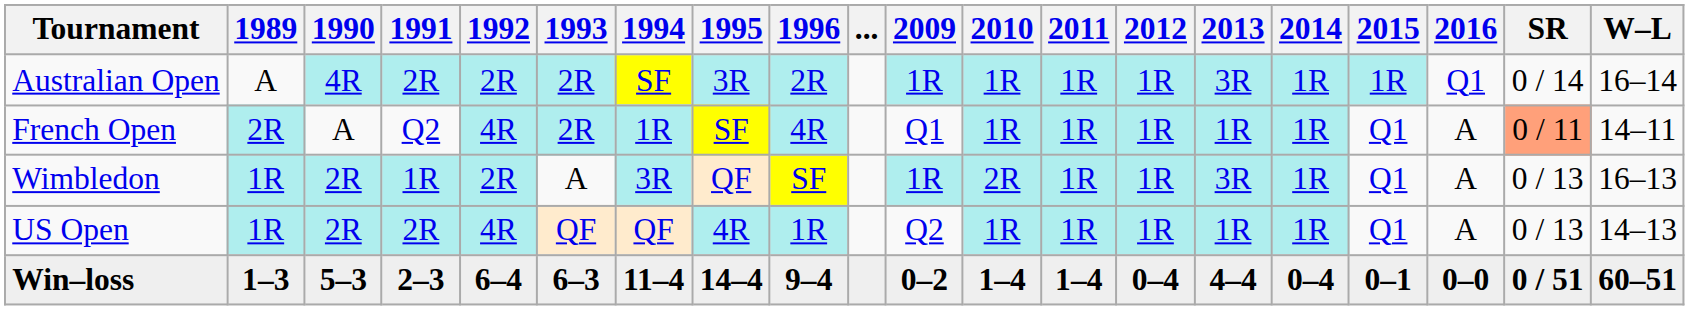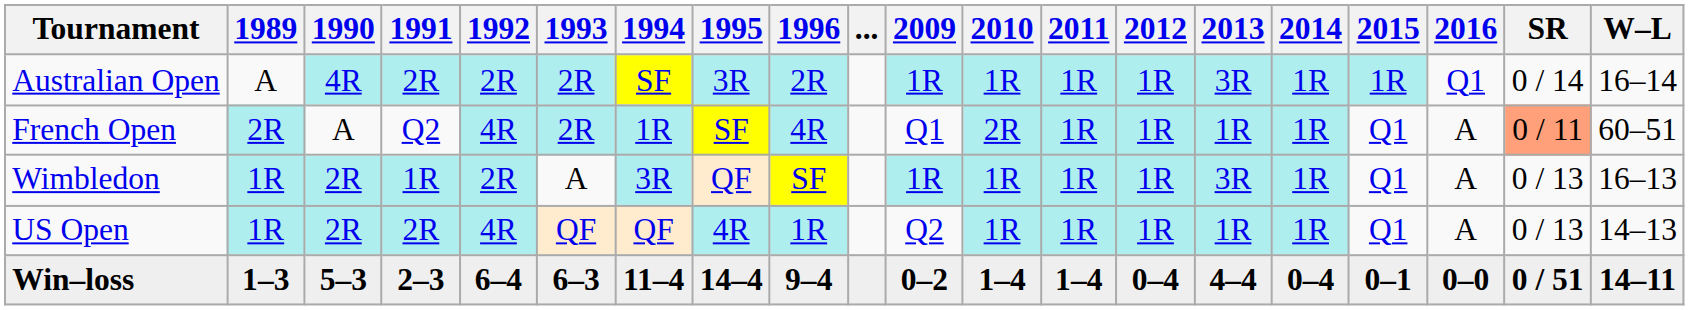French Open | 2010: 1R -> 2R
French Open | W–L: 14–11 -> 60–51
Wimbledon | 2010: 2R -> 1R
Win–loss | W–L: 60–51 -> 14–11
